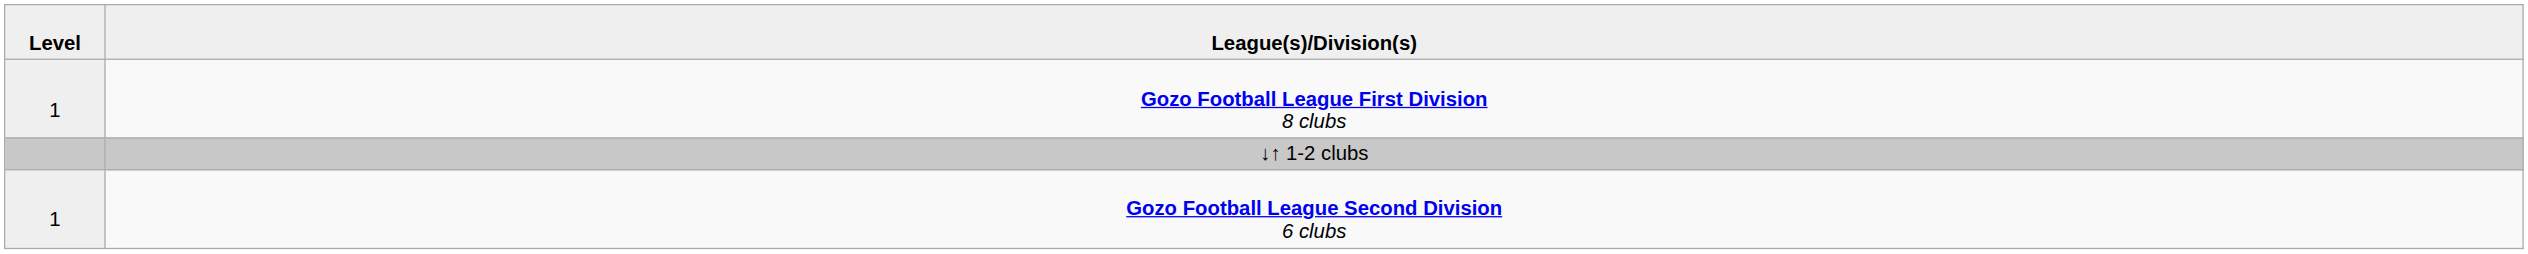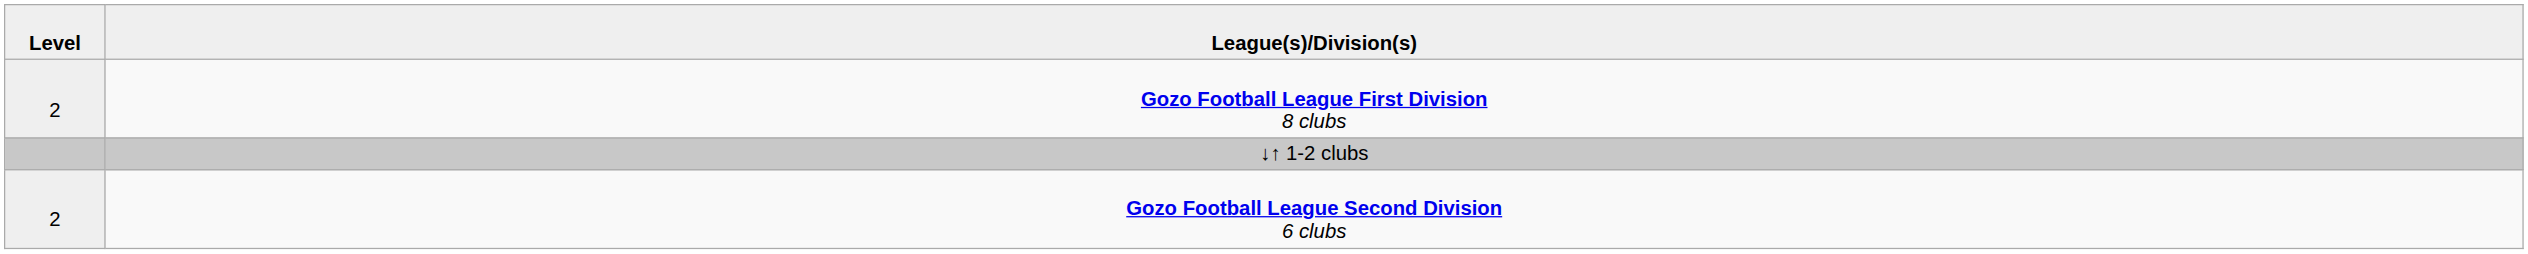Gozo Football League First Division 8 clubs | column 1: 1 -> 2
Gozo Football League Second Division 6 clubs | column 1: 1 -> 2
